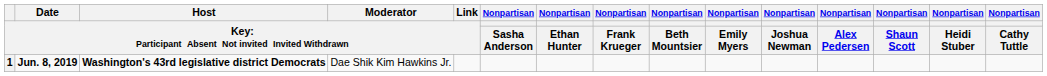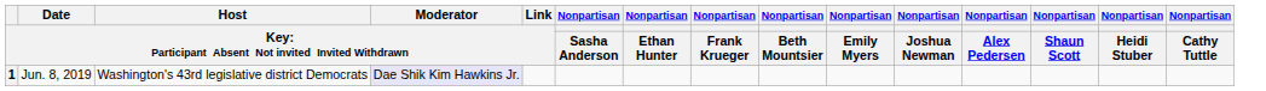1 | column 2: bold -> normal
1 | column 3: bold -> normal
1 | column 4: no background -> lavender background
